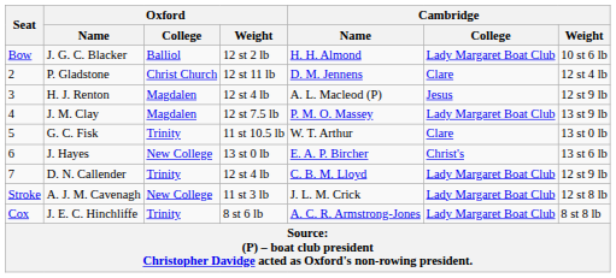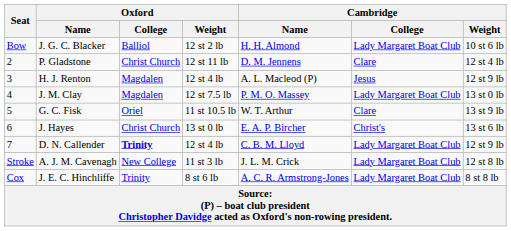J. M. Clay | Cambridge / Weight: 13 st 9 lb -> 13 st 0 lb
G. C. Fisk | Oxford / College: Trinity -> Oriel
G. C. Fisk | Cambridge / Weight: 13 st 0 lb -> 13 st 9 lb
J. Hayes | Oxford / College: New College -> Christ Church
D. N. Callender | Oxford / College: normal -> bold
